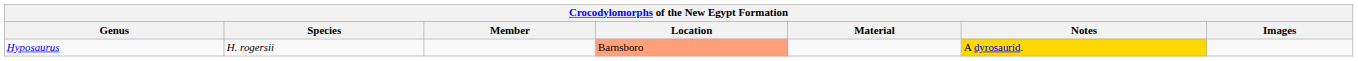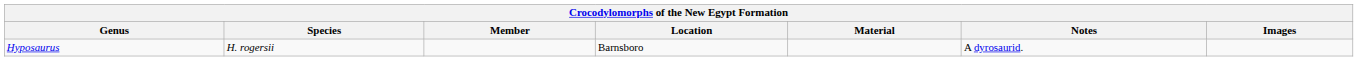Hyposaurus | Location: lightsalmon background -> no background
Hyposaurus | Notes: gold background -> no background
